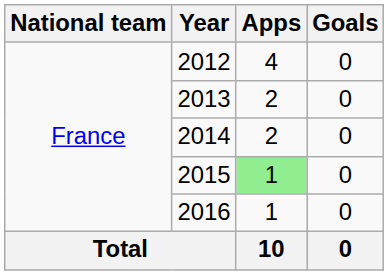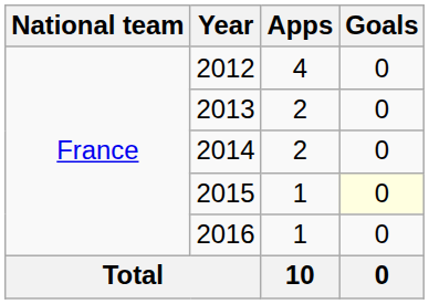2015 | Apps: lightgreen background -> no background
2015 | Goals: no background -> lightyellow background
